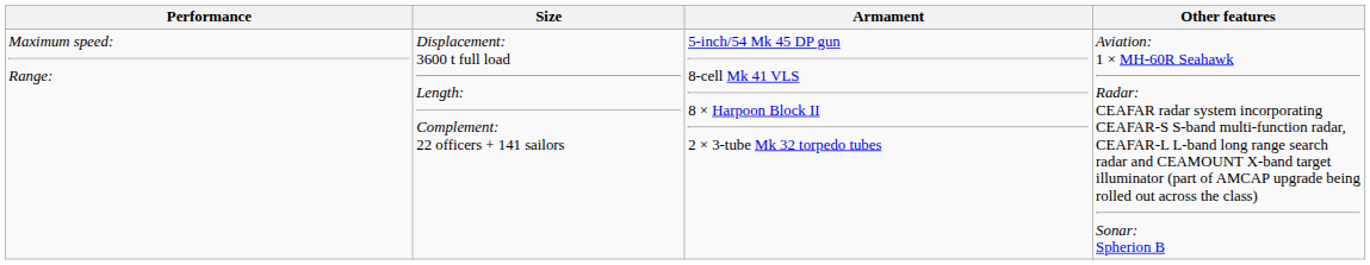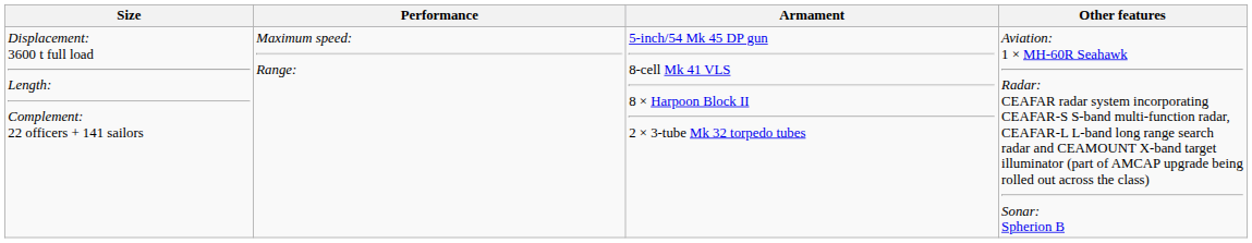columns swapped: Size <-> Performance
